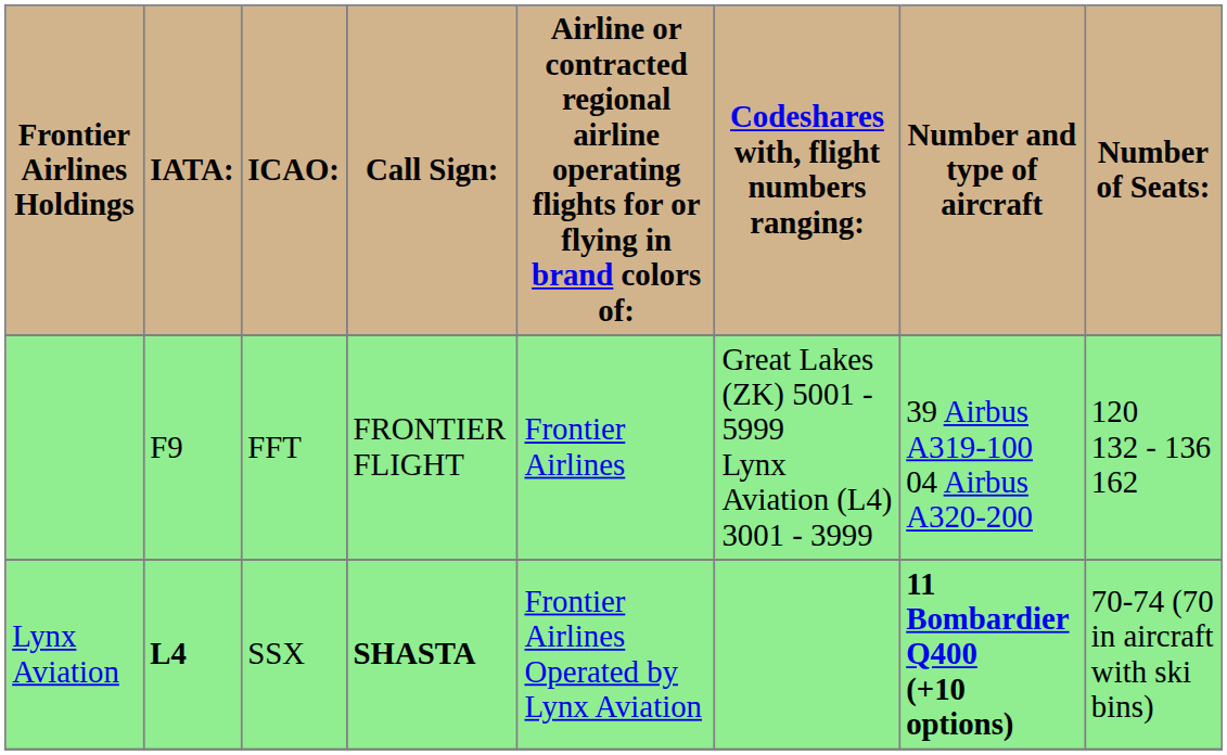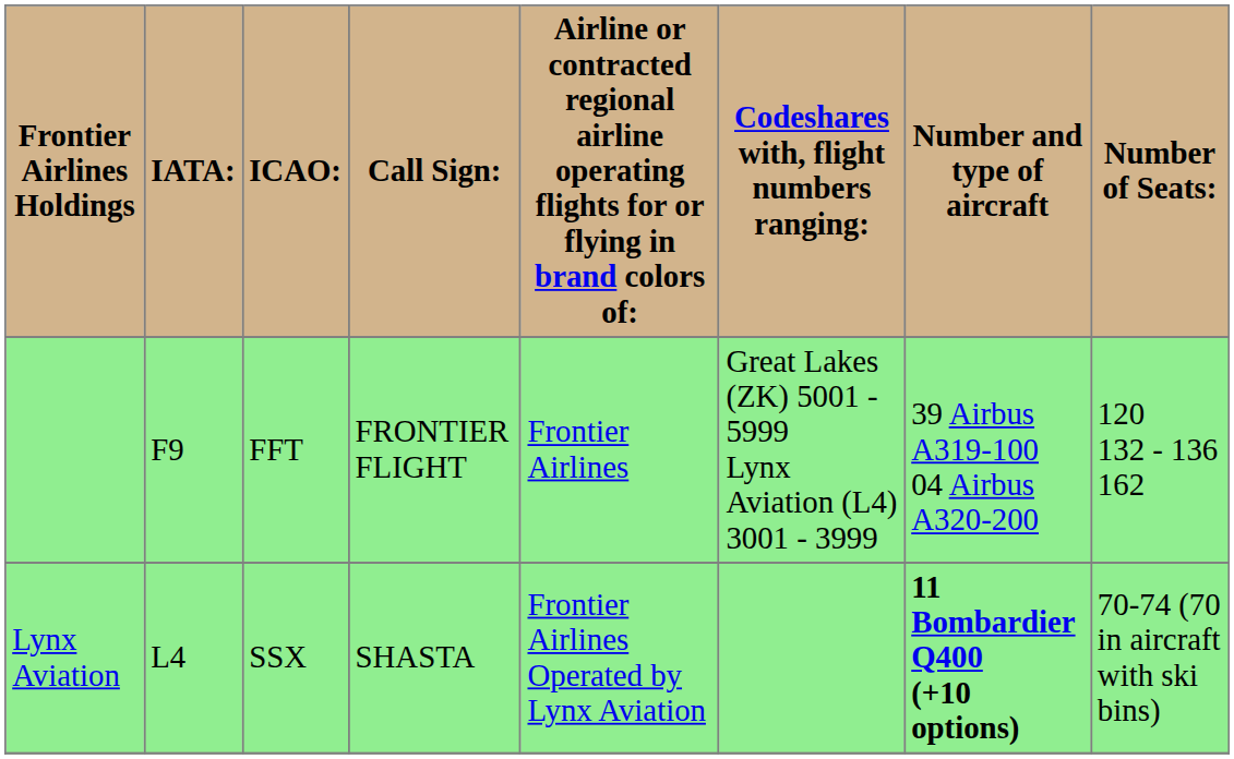Lynx Aviation | IATA:: bold -> normal
Lynx Aviation | Call Sign:: bold -> normal
